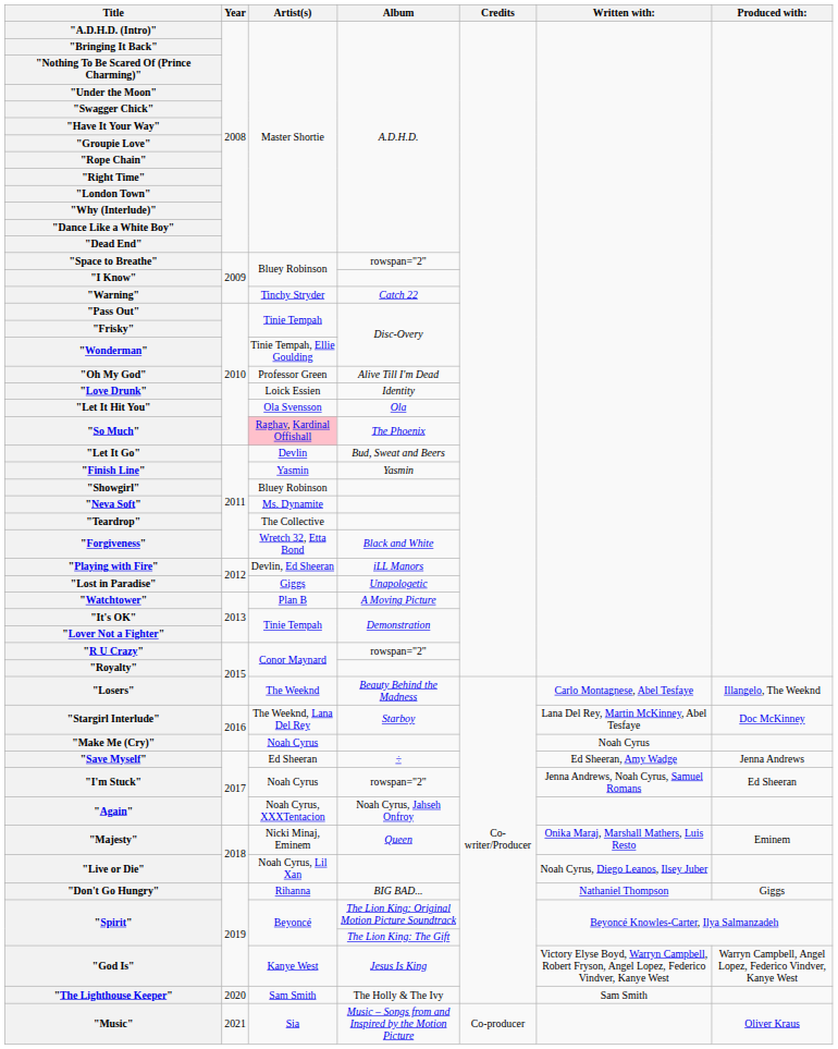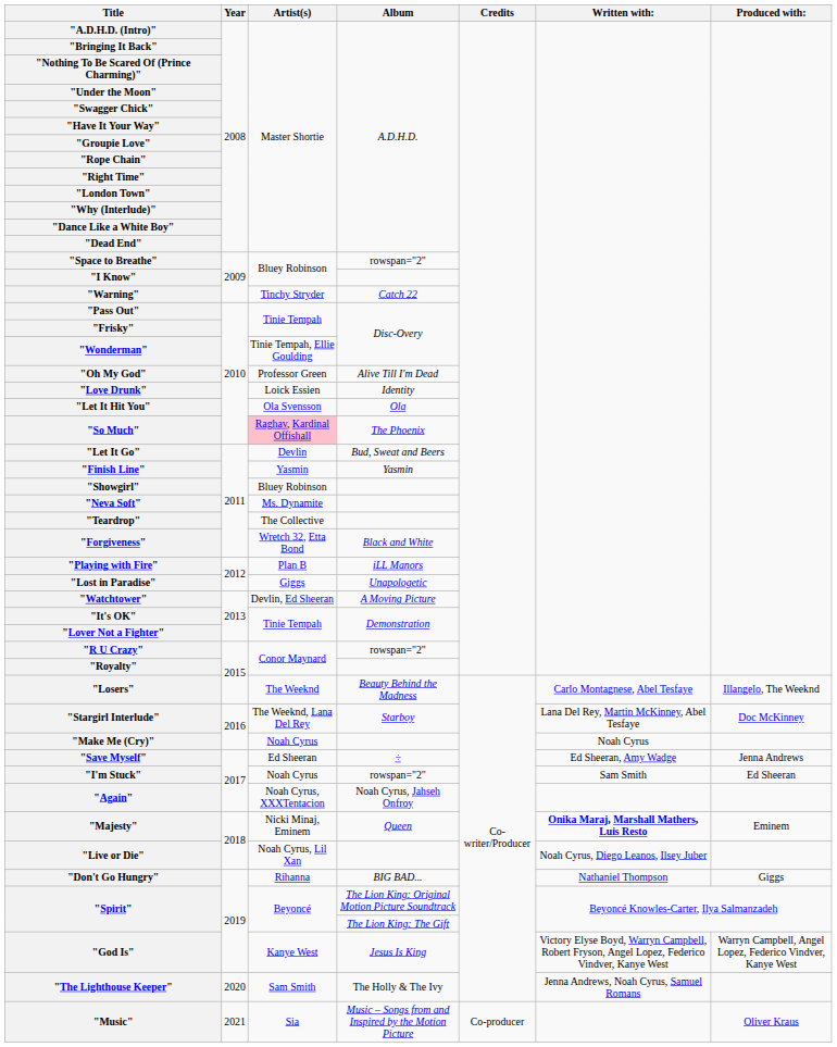"Playing with Fire" | Artist(s): Devlin, Ed Sheeran -> Plan B
"Watchtower" | Artist(s): Plan B -> Devlin, Ed Sheeran
"I'm Stuck" | Written with:: Jenna Andrews, Noah Cyrus, Samuel Romans -> Sam Smith
"Majesty" | Written with:: normal -> bold
"The Lighthouse Keeper" | Written with:: Sam Smith -> Jenna Andrews, Noah Cyrus, Samuel Romans
